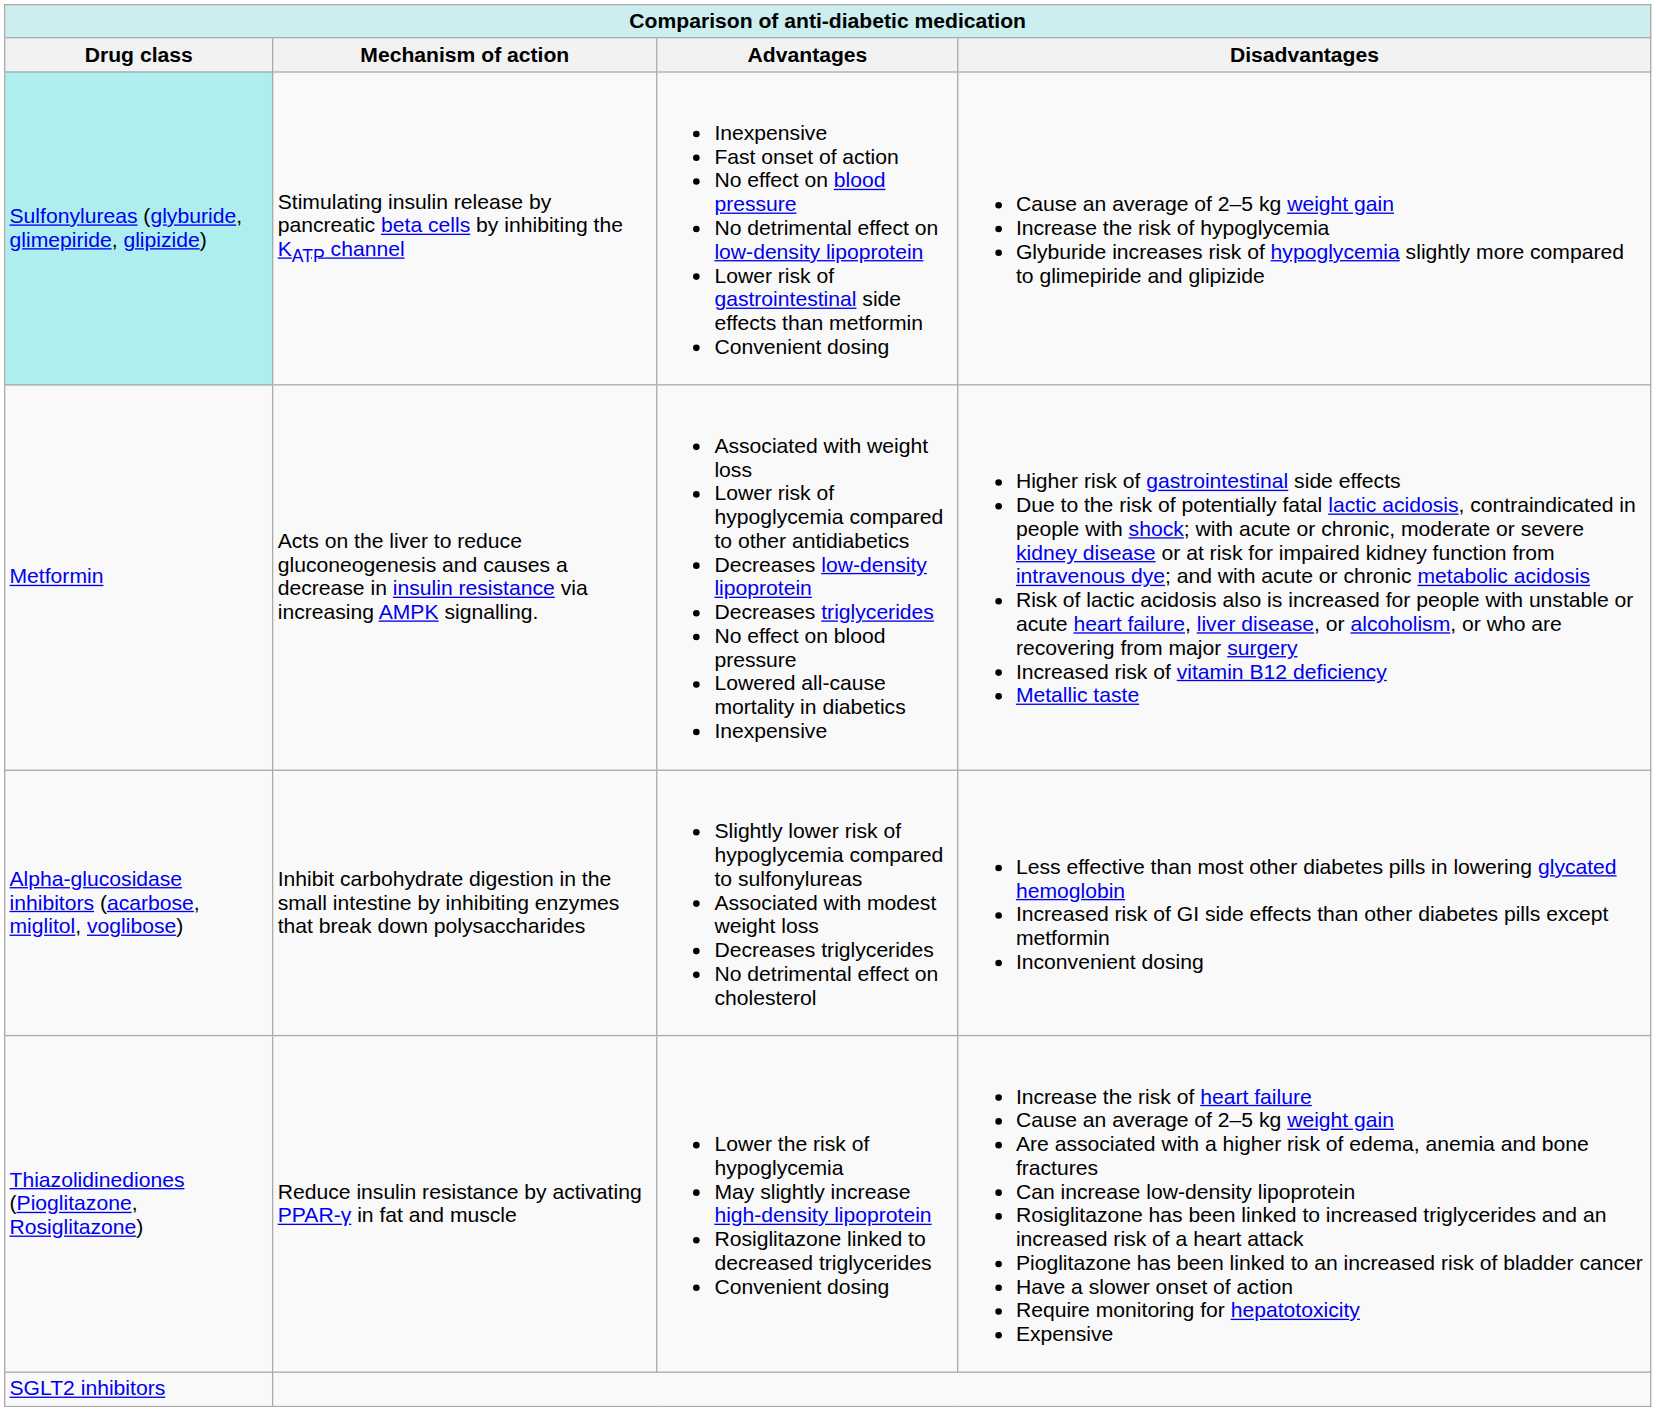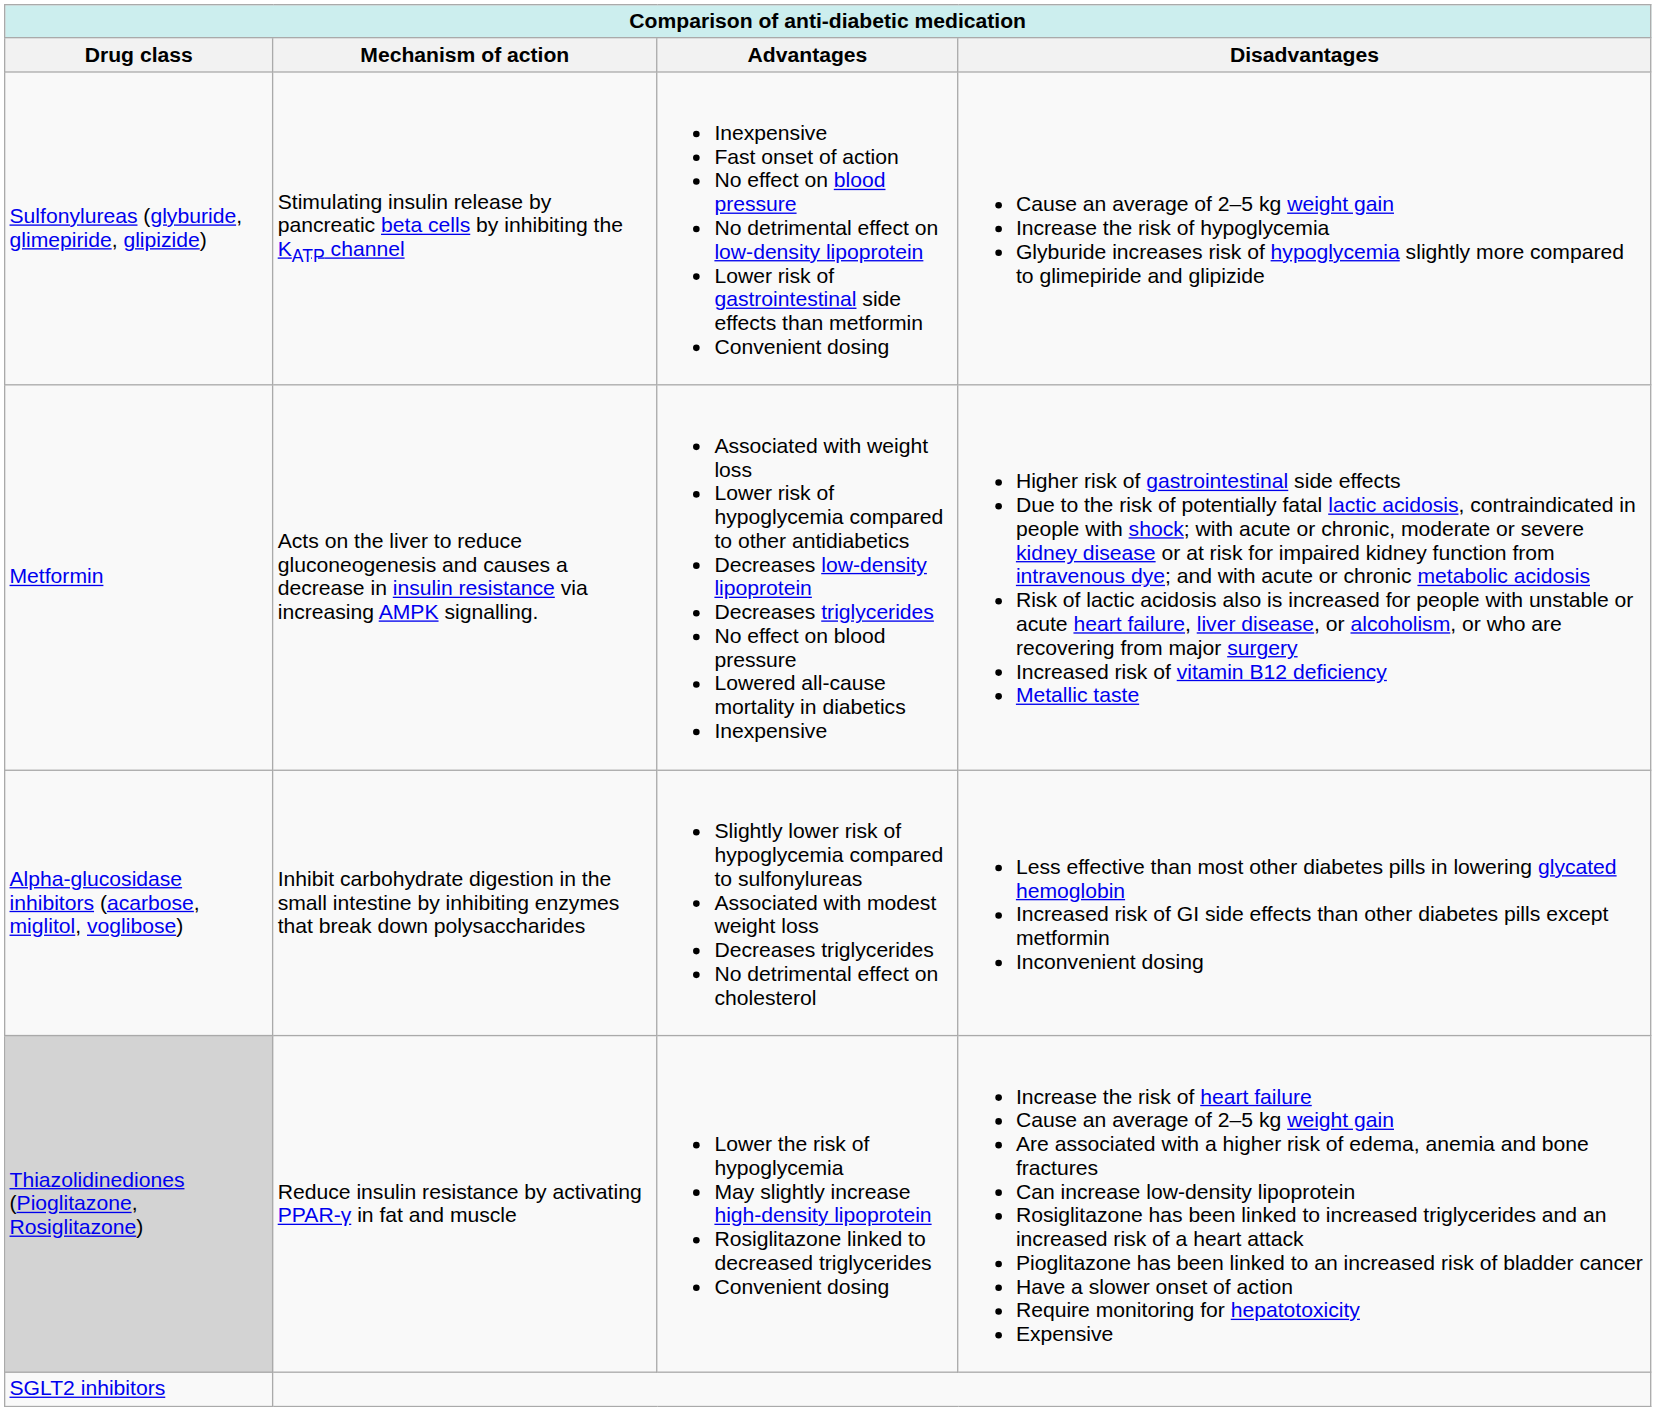Sulfonylureas (glyburide, glimepiride, glipizide) | Drug class: paleturquoise background -> no background
Thiazolidinediones (Pioglitazone, Rosiglitazone) | Drug class: no background -> lightgrey background
